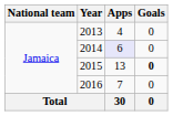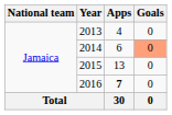2014 | Apps: lavender background -> no background
2014 | Goals: no background -> lightsalmon background
2015 | Goals: bold -> normal
2016 | Apps: normal -> bold
